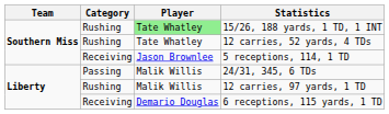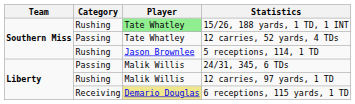12 carries, 52 yards, 4 TDs | Category: Rushing -> Passing
5 receptions, 114, 1 TD | Category: Receiving -> Rushing
6 receptions, 115 yards, 1 TD | Player: no background -> khaki background
